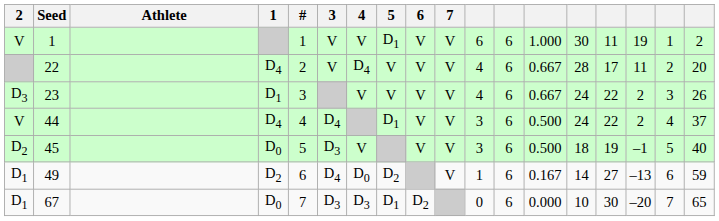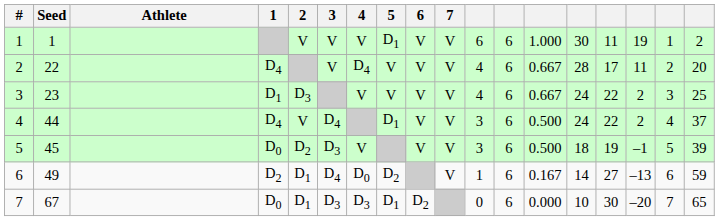columns swapped: # <-> 2
row 4 | column 18: 26 -> 25
row 6 | column 18: 40 -> 39
